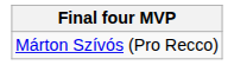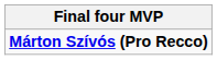row 2 | column 1: normal -> bold
